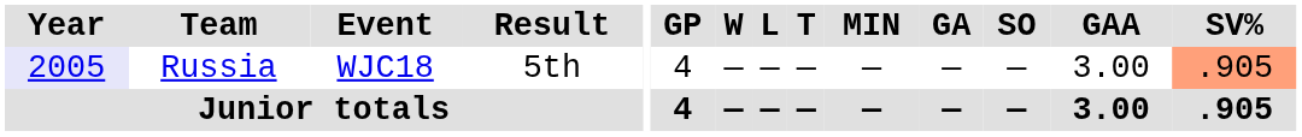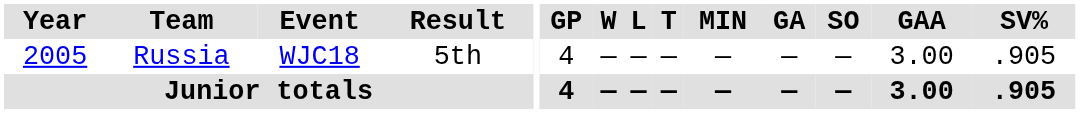Russia | Year: lavender background -> no background
Russia | SV%: lightsalmon background -> no background
